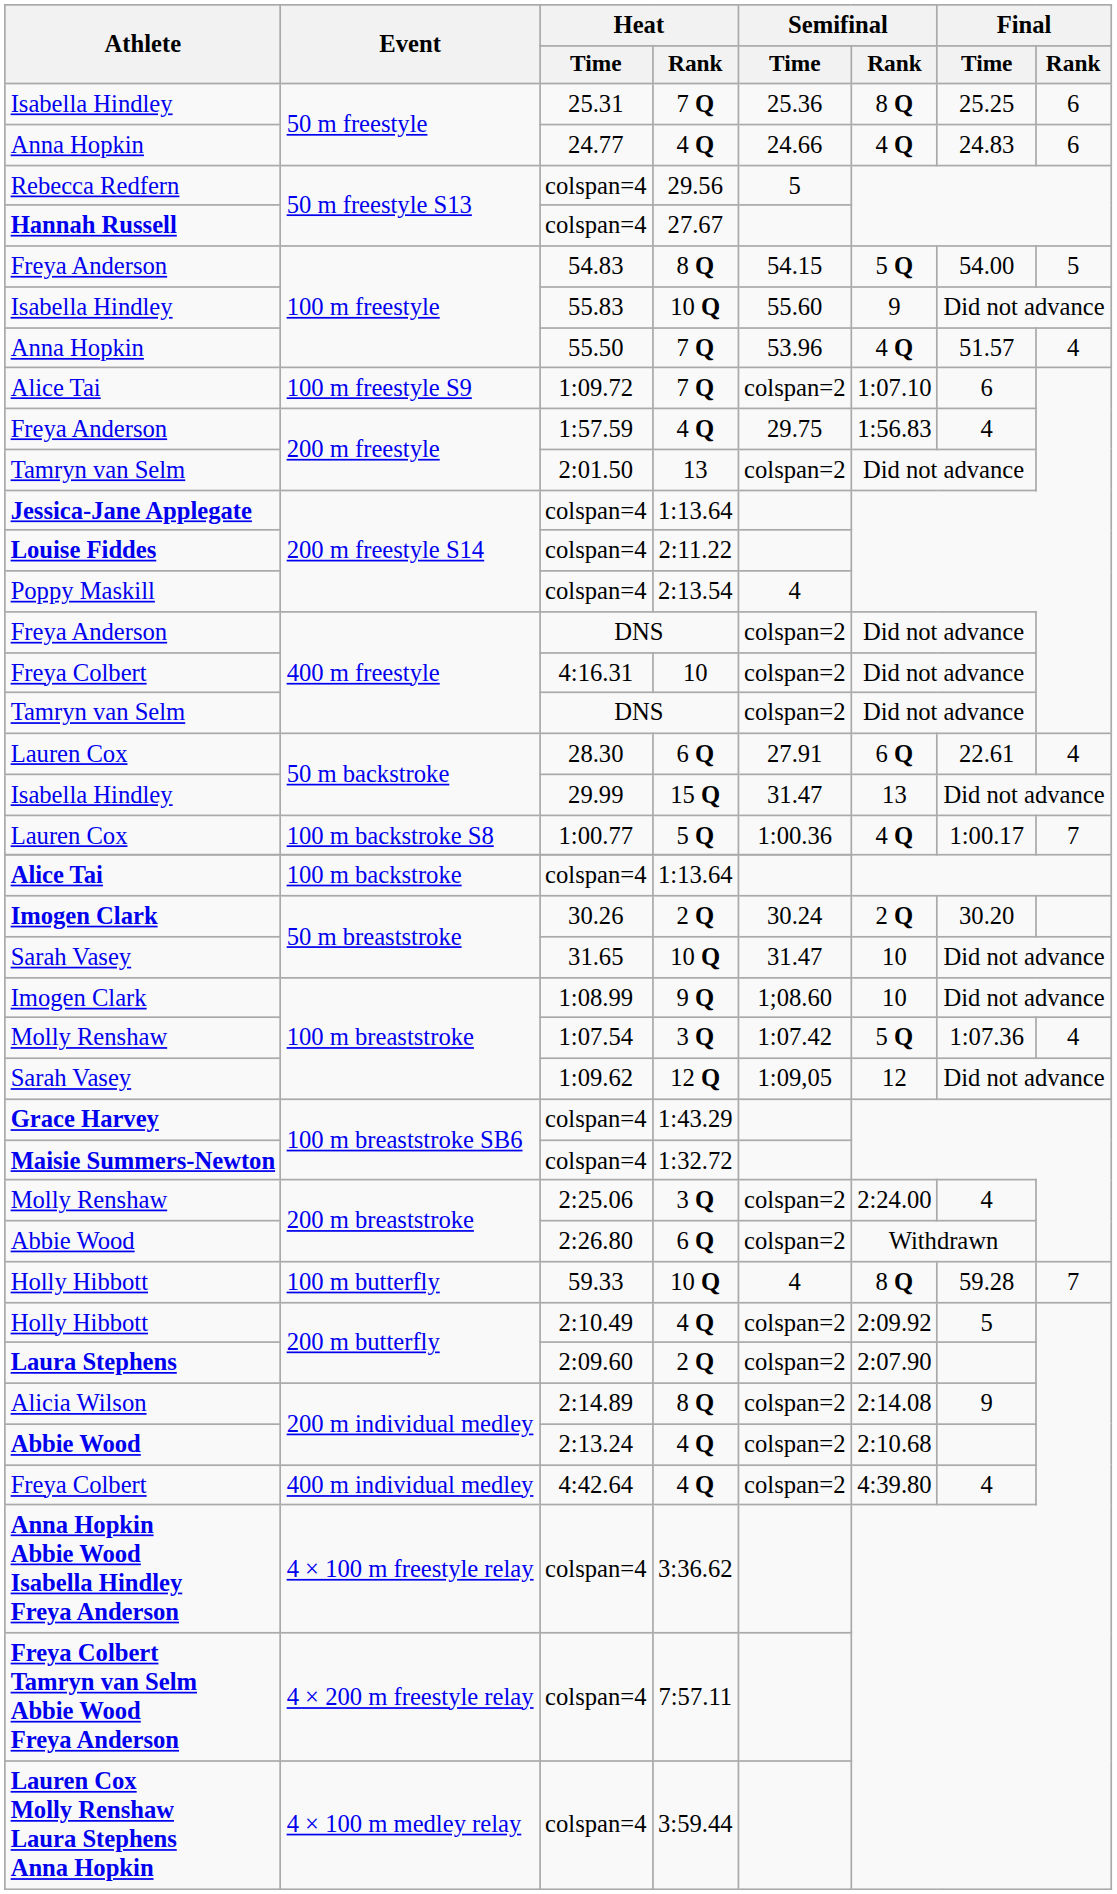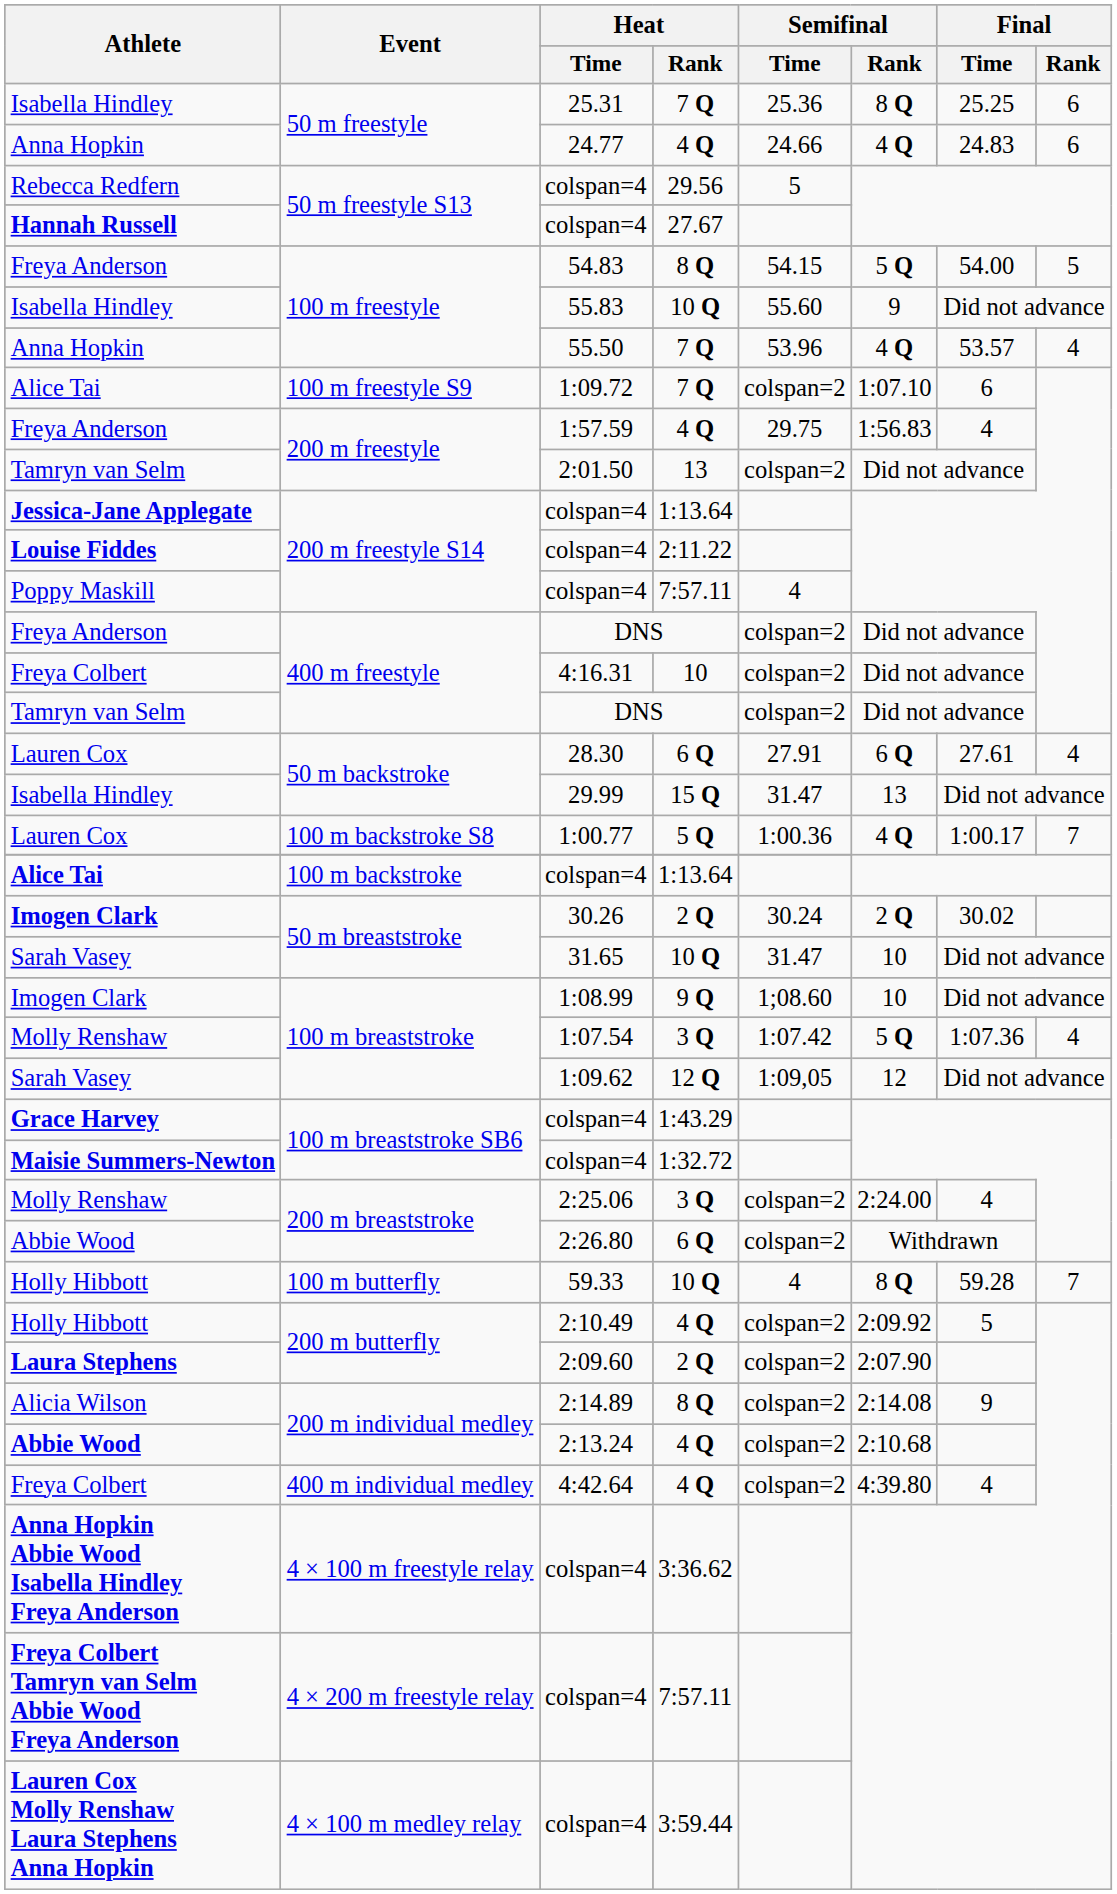55.50 | Final / Time: 51.57 -> 53.57
Poppy Maskill / colspan=4 | Heat / Rank: 2:13.54 -> 7:57.11
28.30 | Final / Time: 22.61 -> 27.61
30.26 | Final / Time: 30.20 -> 30.02
